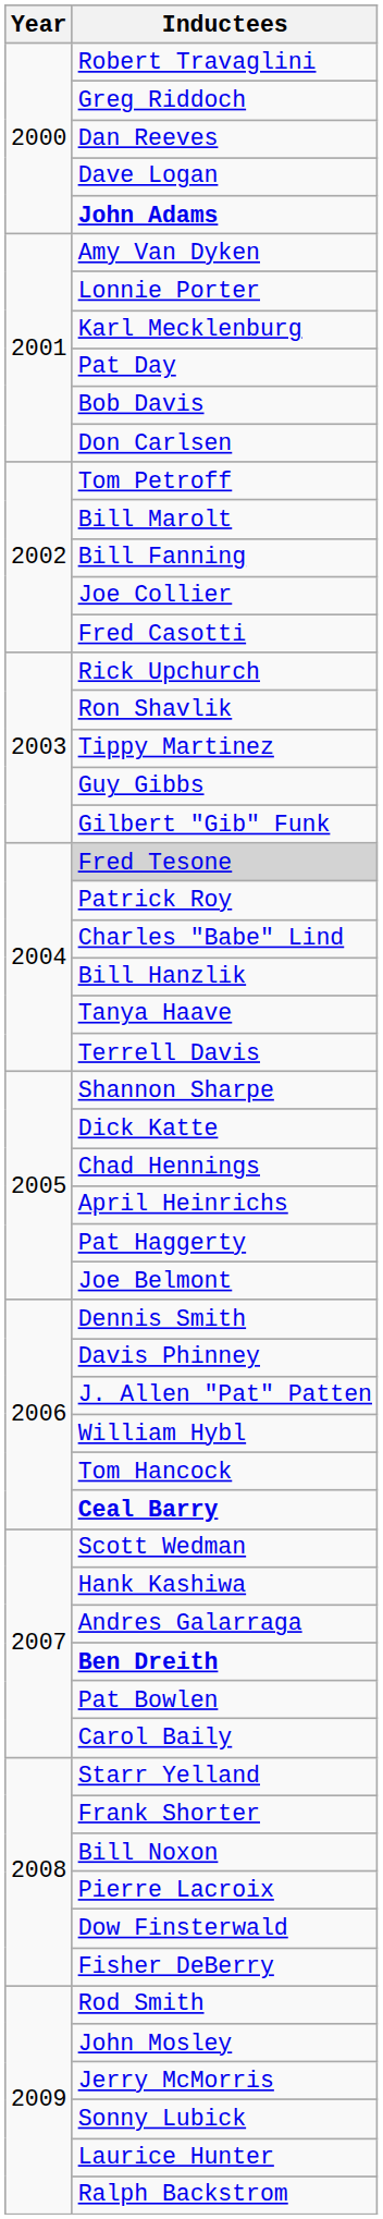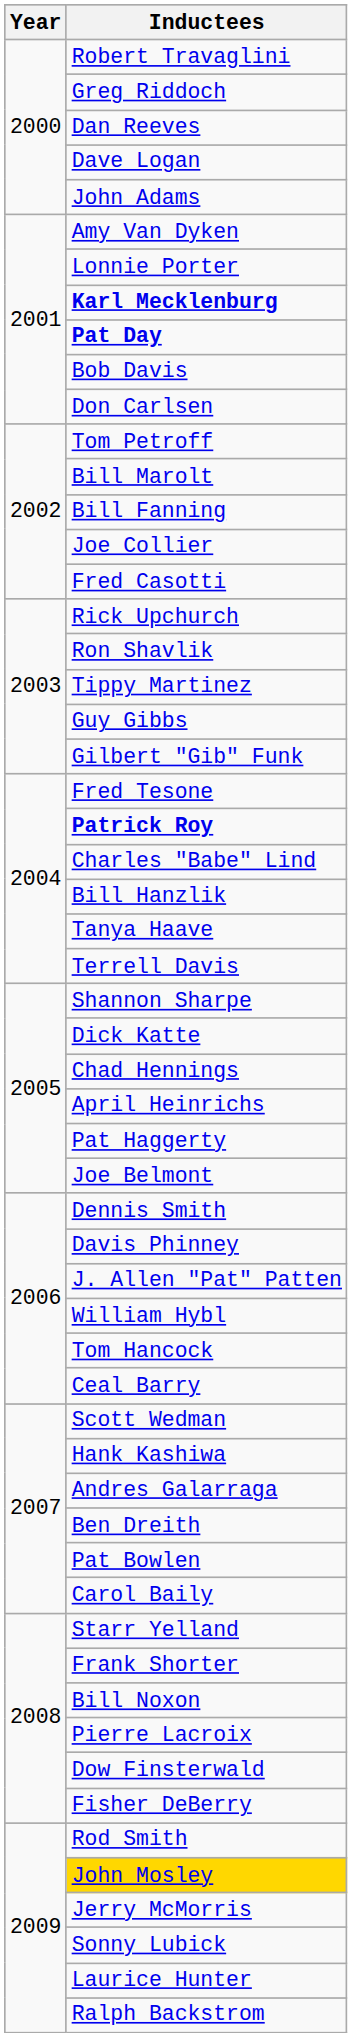John Adams | column 2: bold -> normal
Karl Mecklenburg | column 2: normal -> bold
Pat Day | column 2: normal -> bold
Fred Tesone | column 2: lightgrey background -> no background
Patrick Roy | column 2: normal -> bold
Ceal Barry | column 2: bold -> normal
Ben Dreith | column 2: bold -> normal
John Mosley | column 2: no background -> gold background
